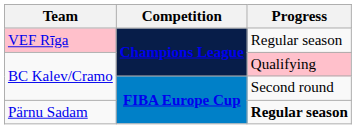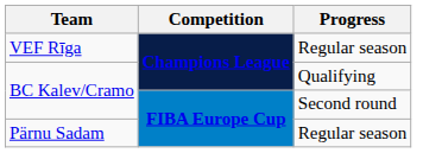VEF Rīga | Team: pink background -> no background
BC Kalev/Cramo / Qualifying | Progress: pink background -> no background
Pärnu Sadam | Progress: bold -> normal
